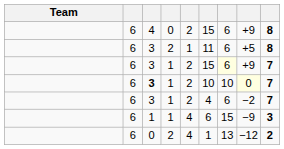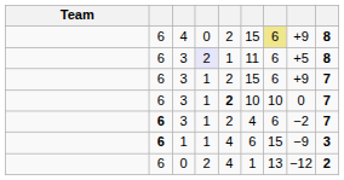row 2 | column 7: no background -> khaki background
row 3 | column 4: no background -> lavender background
row 4 | column 7: lightyellow background -> no background
row 5 | column 3: bold -> normal
row 5 | column 5: normal -> bold
row 5 | column 8: lightyellow background -> no background
row 6 | column 2: normal -> bold
row 7 | column 2: normal -> bold
